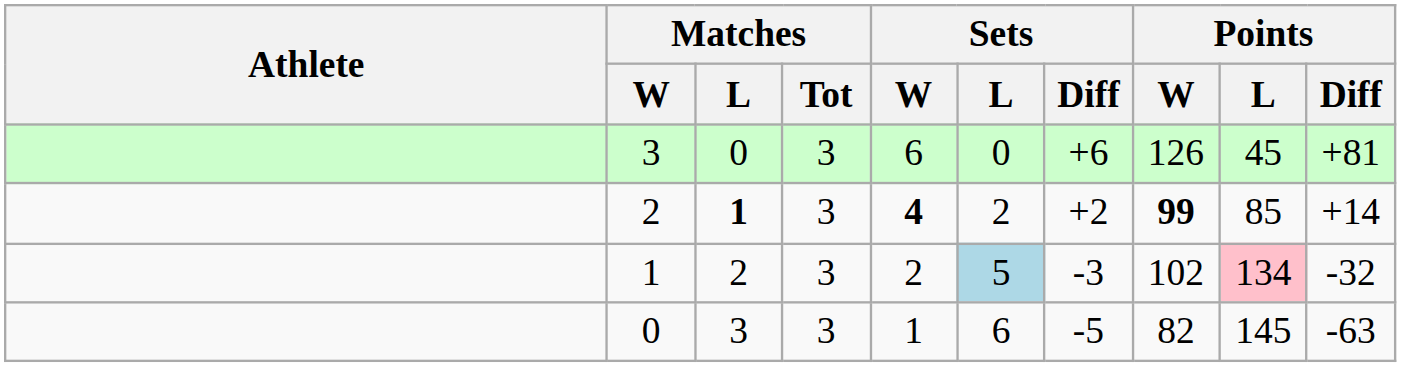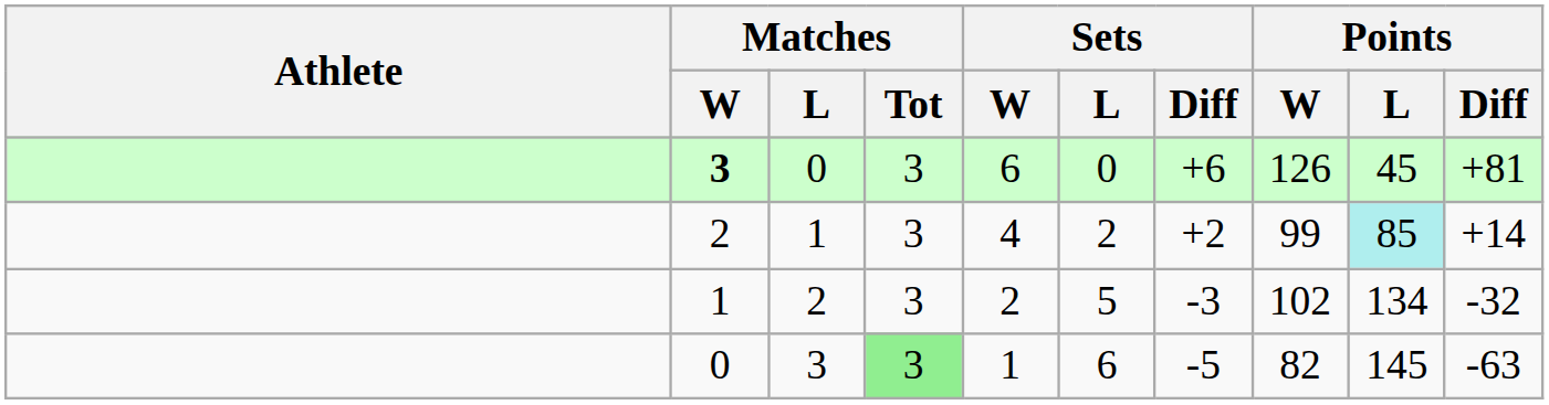row 3 | Matches / W: normal -> bold
row 4 | Matches / L: bold -> normal
row 4 | Sets / W: bold -> normal
row 4 | Points / W: bold -> normal
row 4 | Points / L: no background -> paleturquoise background
row 5 | Sets / L: lightblue background -> no background
row 5 | Points / L: pink background -> no background
row 6 | Matches / Tot: no background -> lightgreen background
